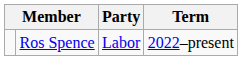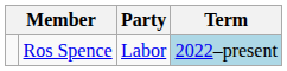Ros Spence | Term: no background -> lightblue background
